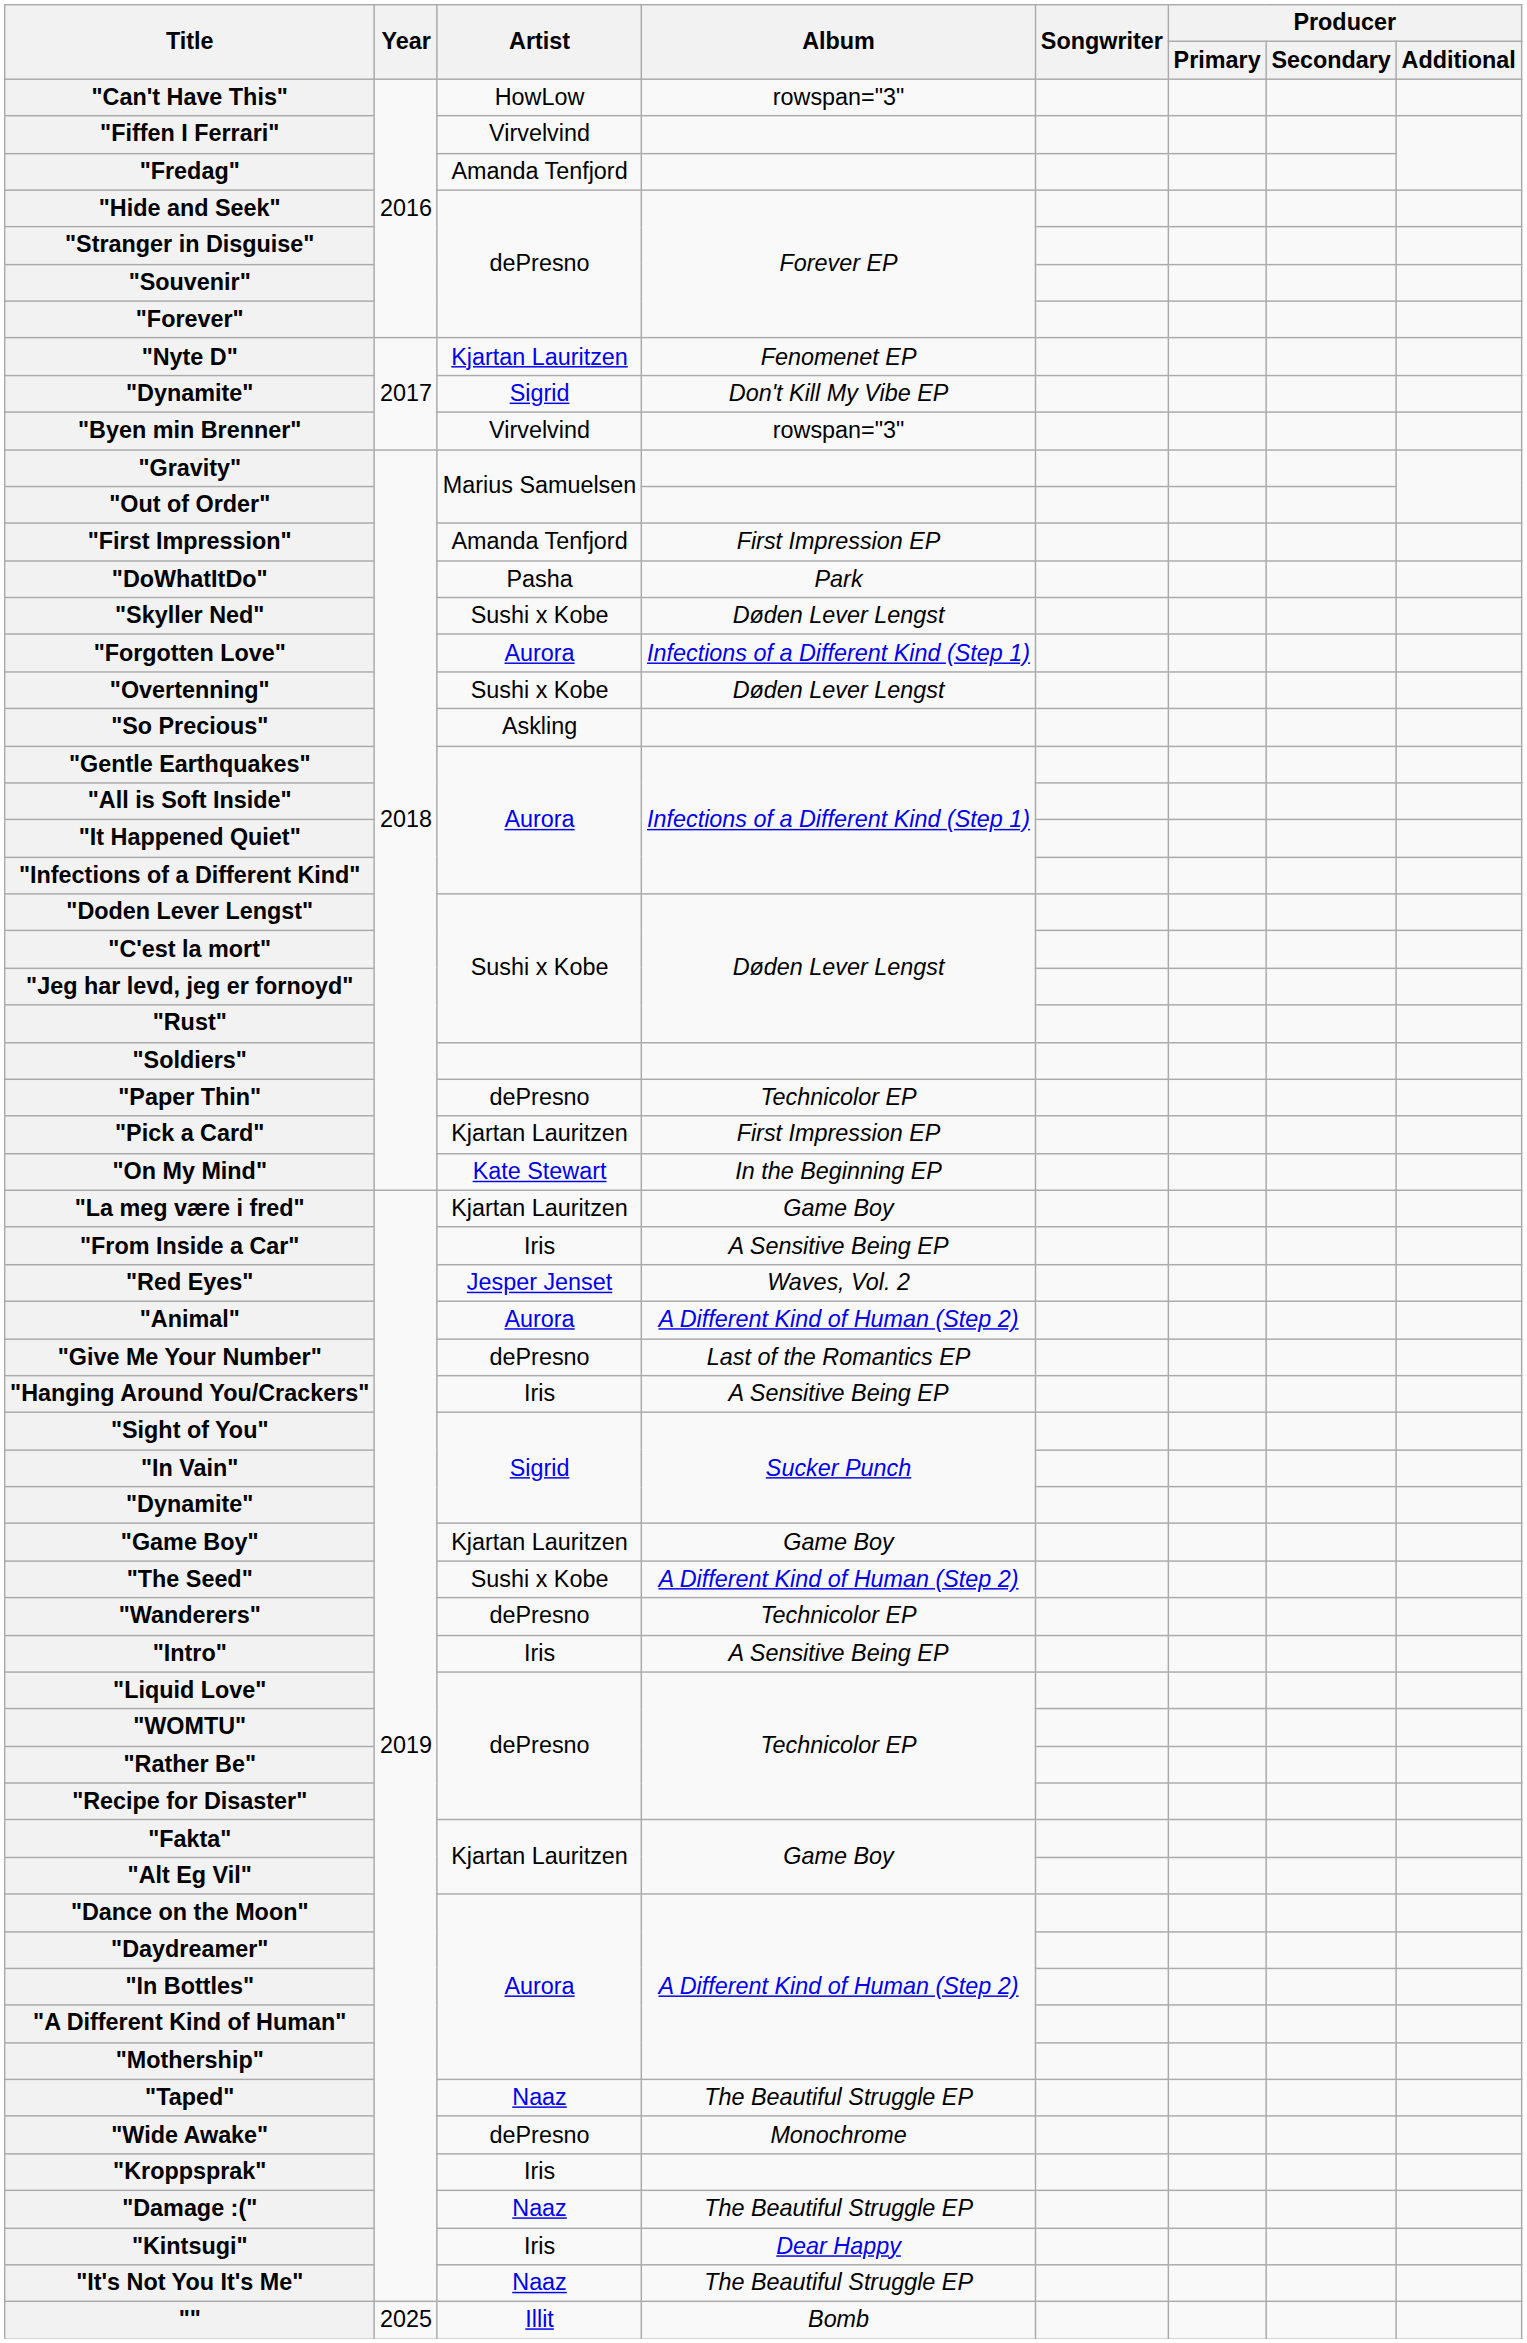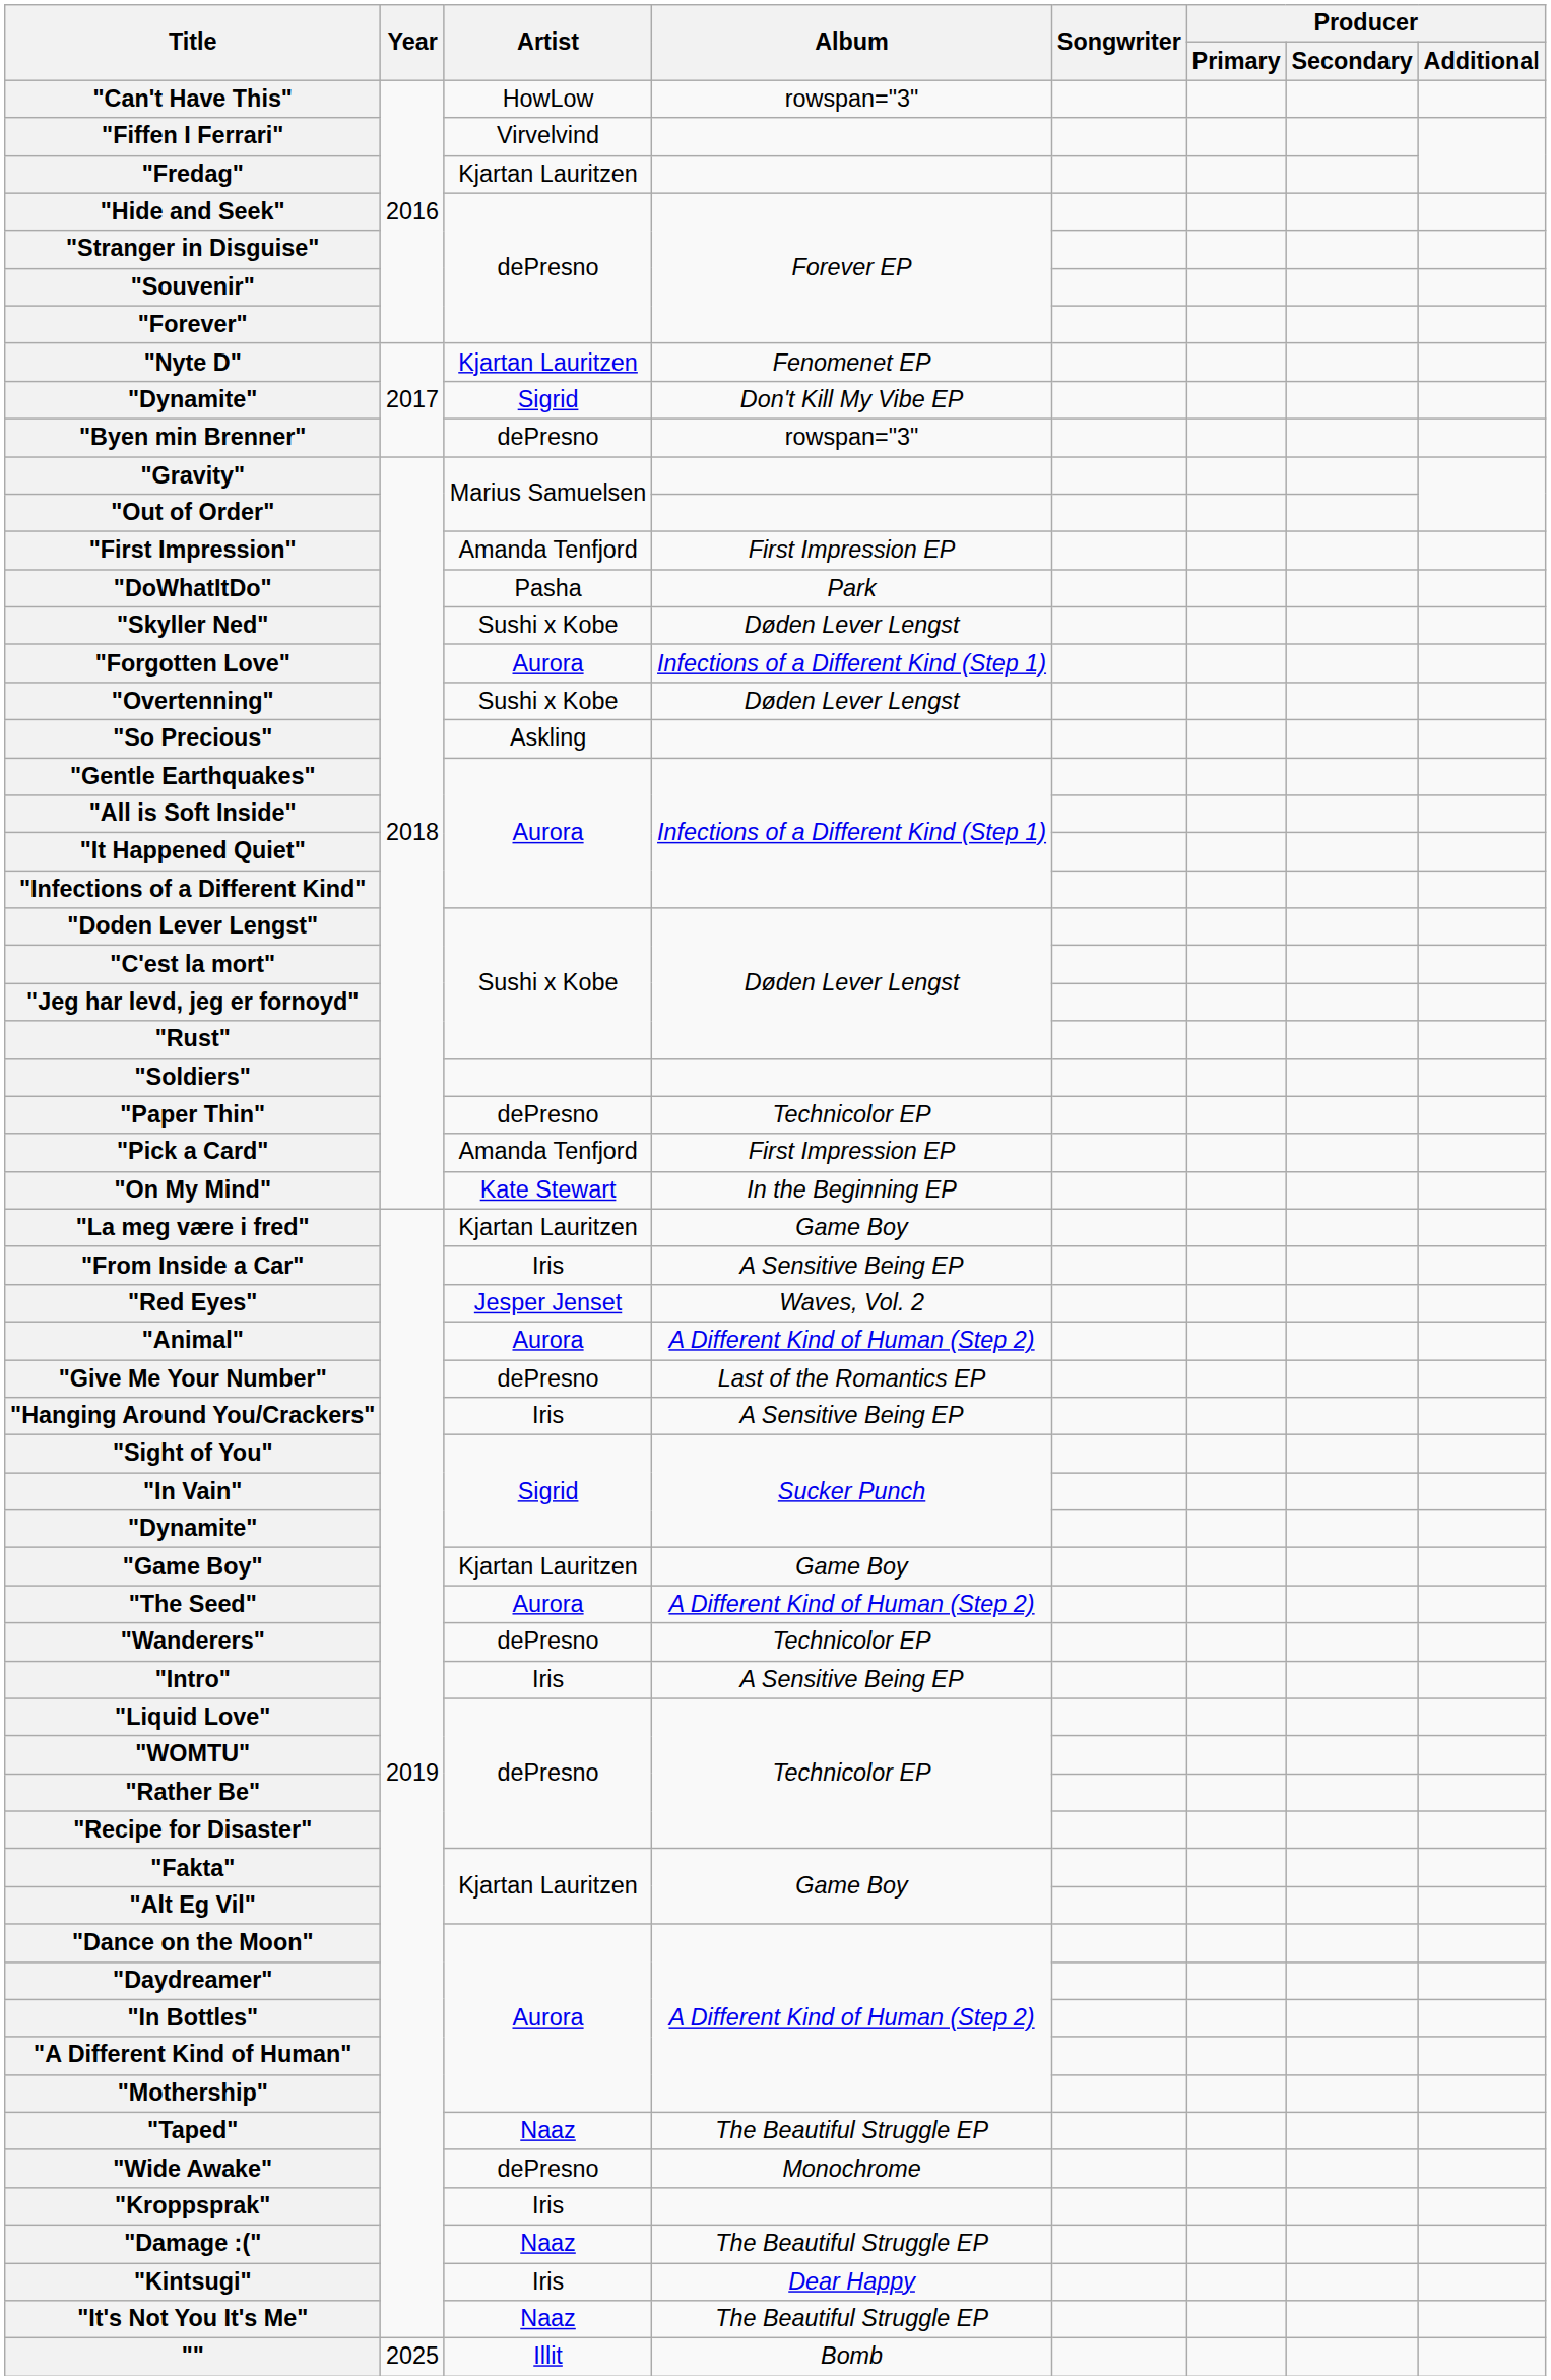"Fredag" | Artist: Amanda Tenfjord -> Kjartan Lauritzen
"Byen min Brenner" | Artist: Virvelvind -> dePresno
"Pick a Card" | Artist: Kjartan Lauritzen -> Amanda Tenfjord
"The Seed" | Artist: Sushi x Kobe -> Aurora
